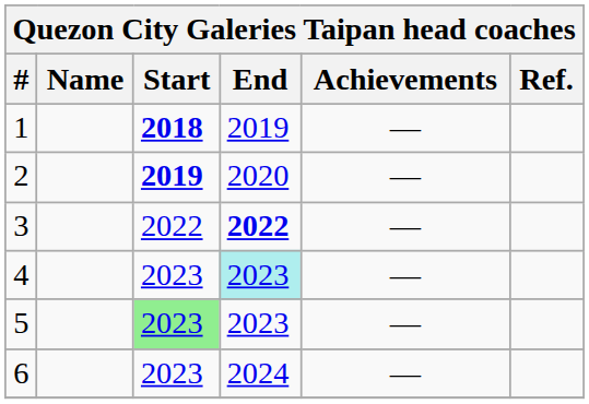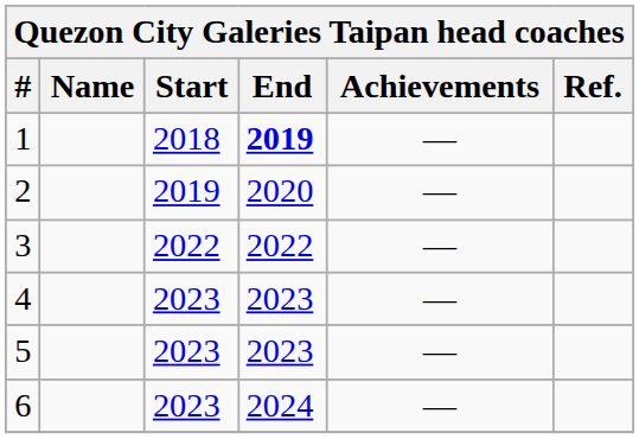1 | Start: bold -> normal
1 | End: normal -> bold
2 | Start: bold -> normal
3 | End: bold -> normal
4 | End: paleturquoise background -> no background
5 | Start: lightgreen background -> no background
